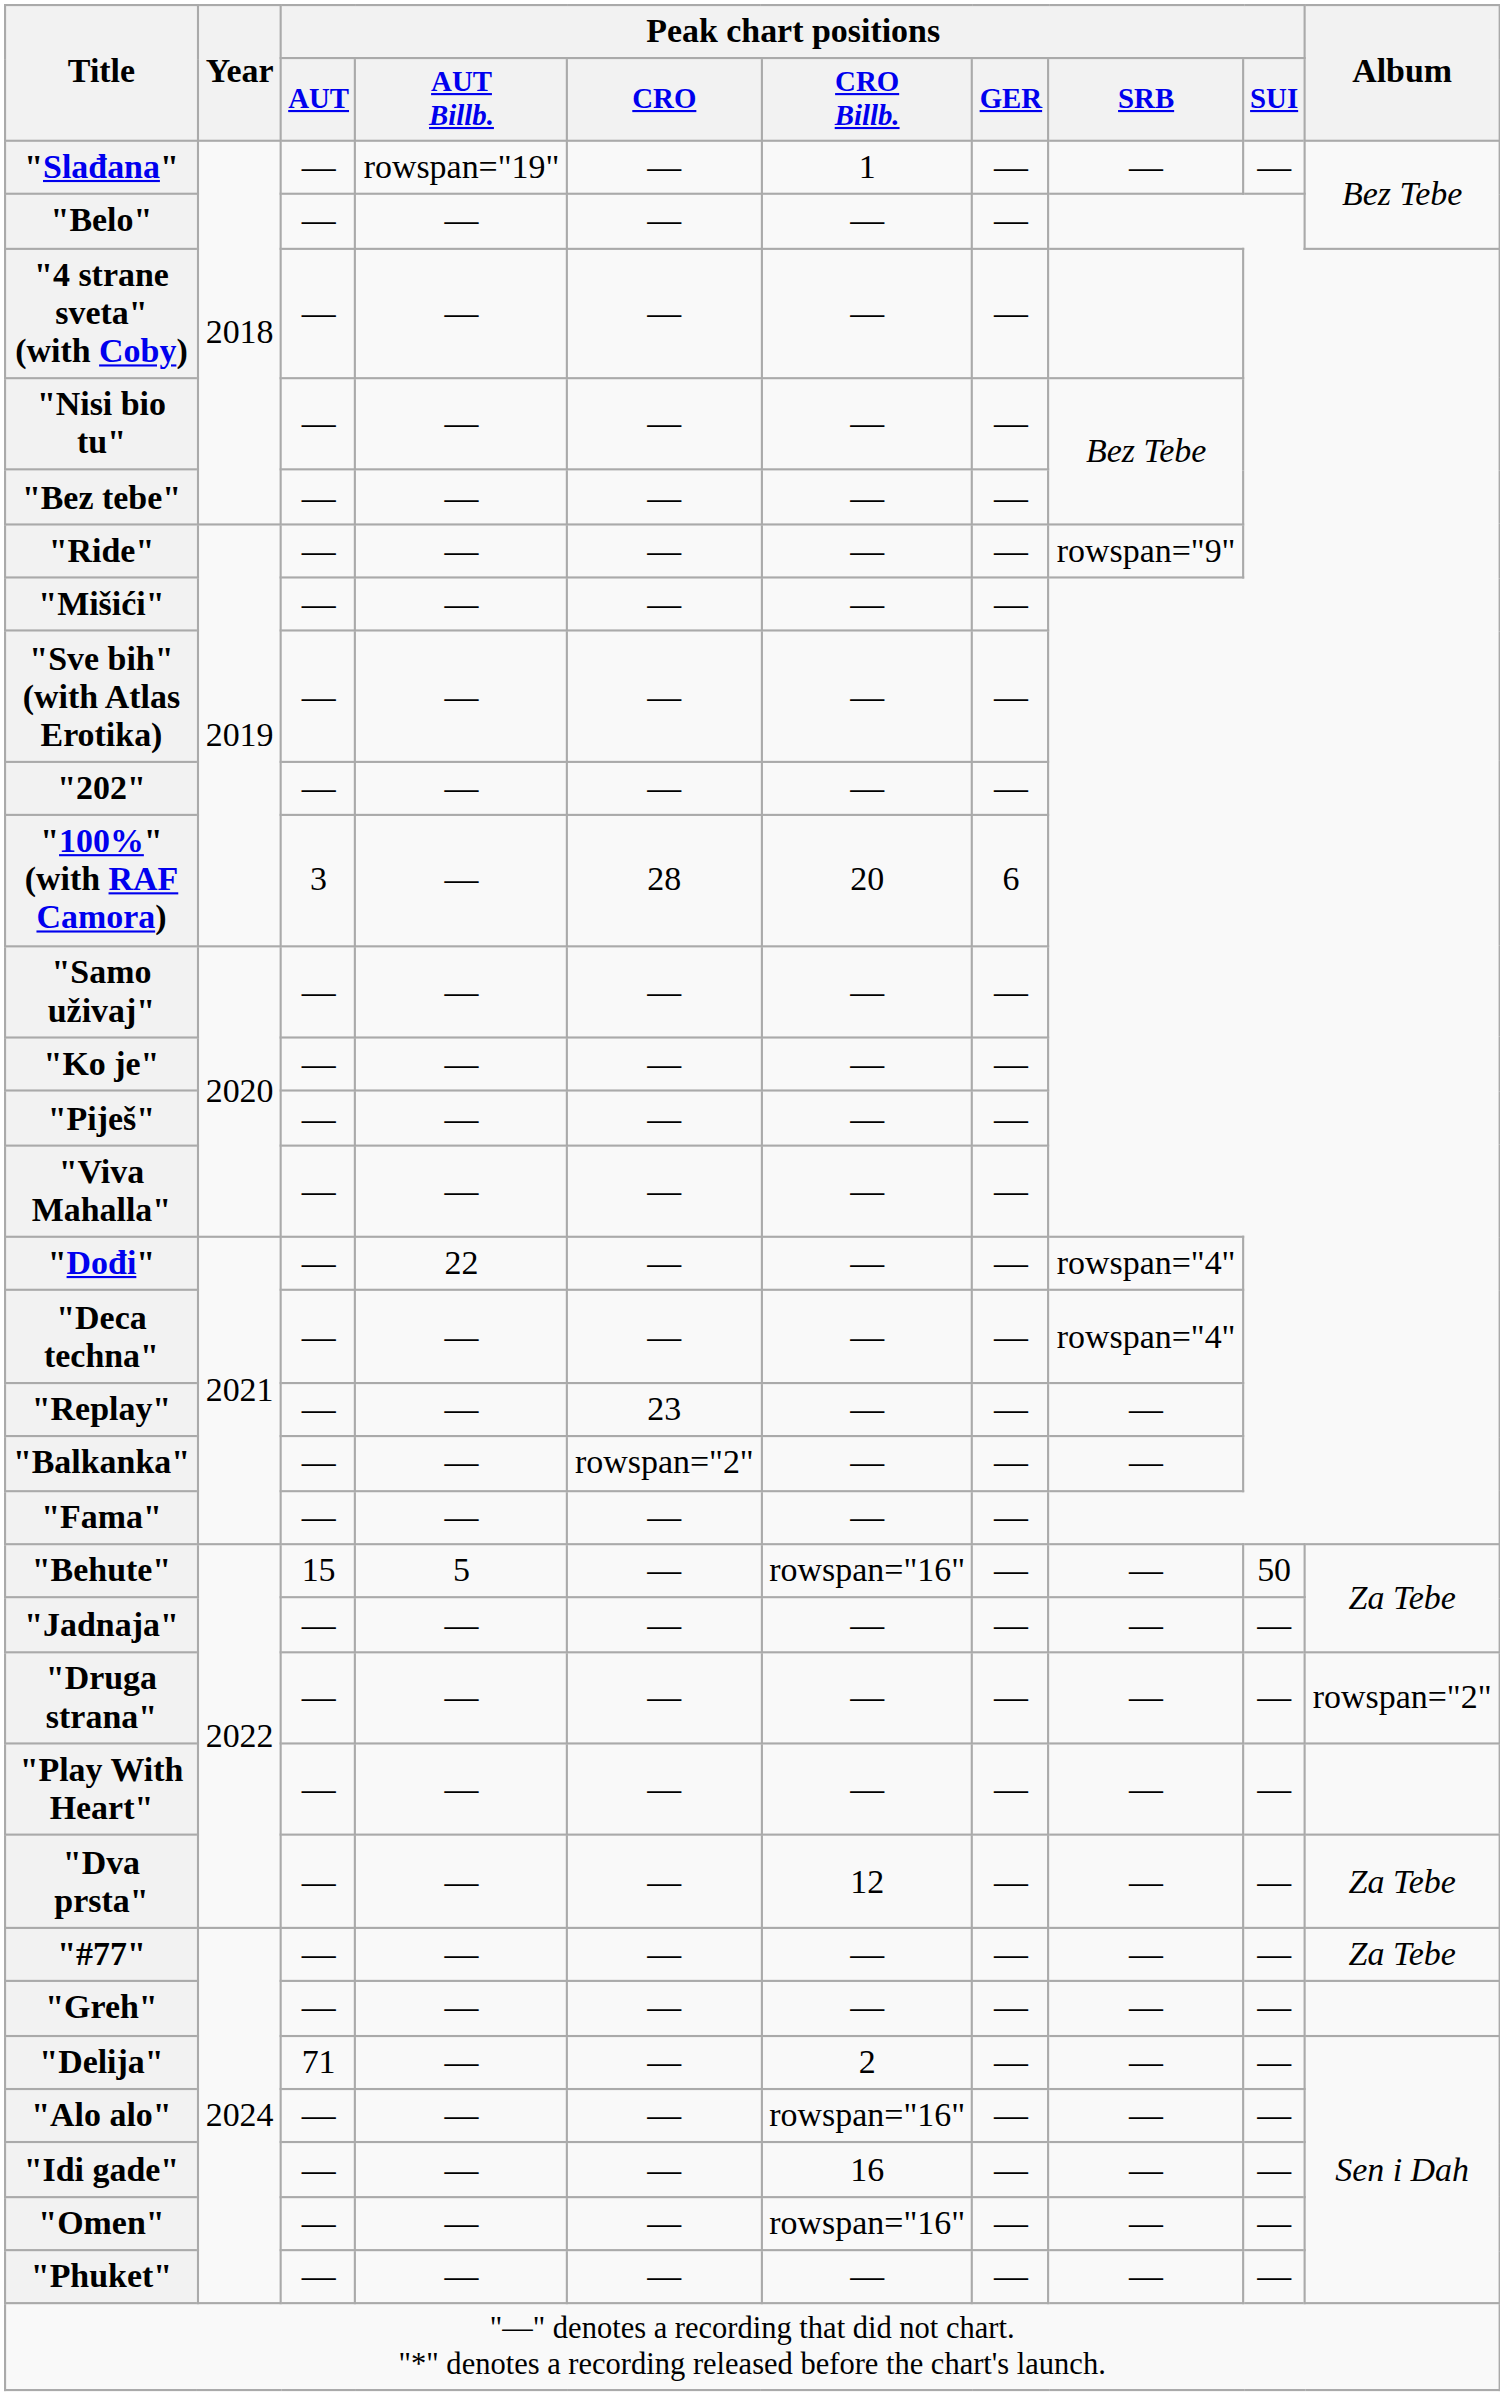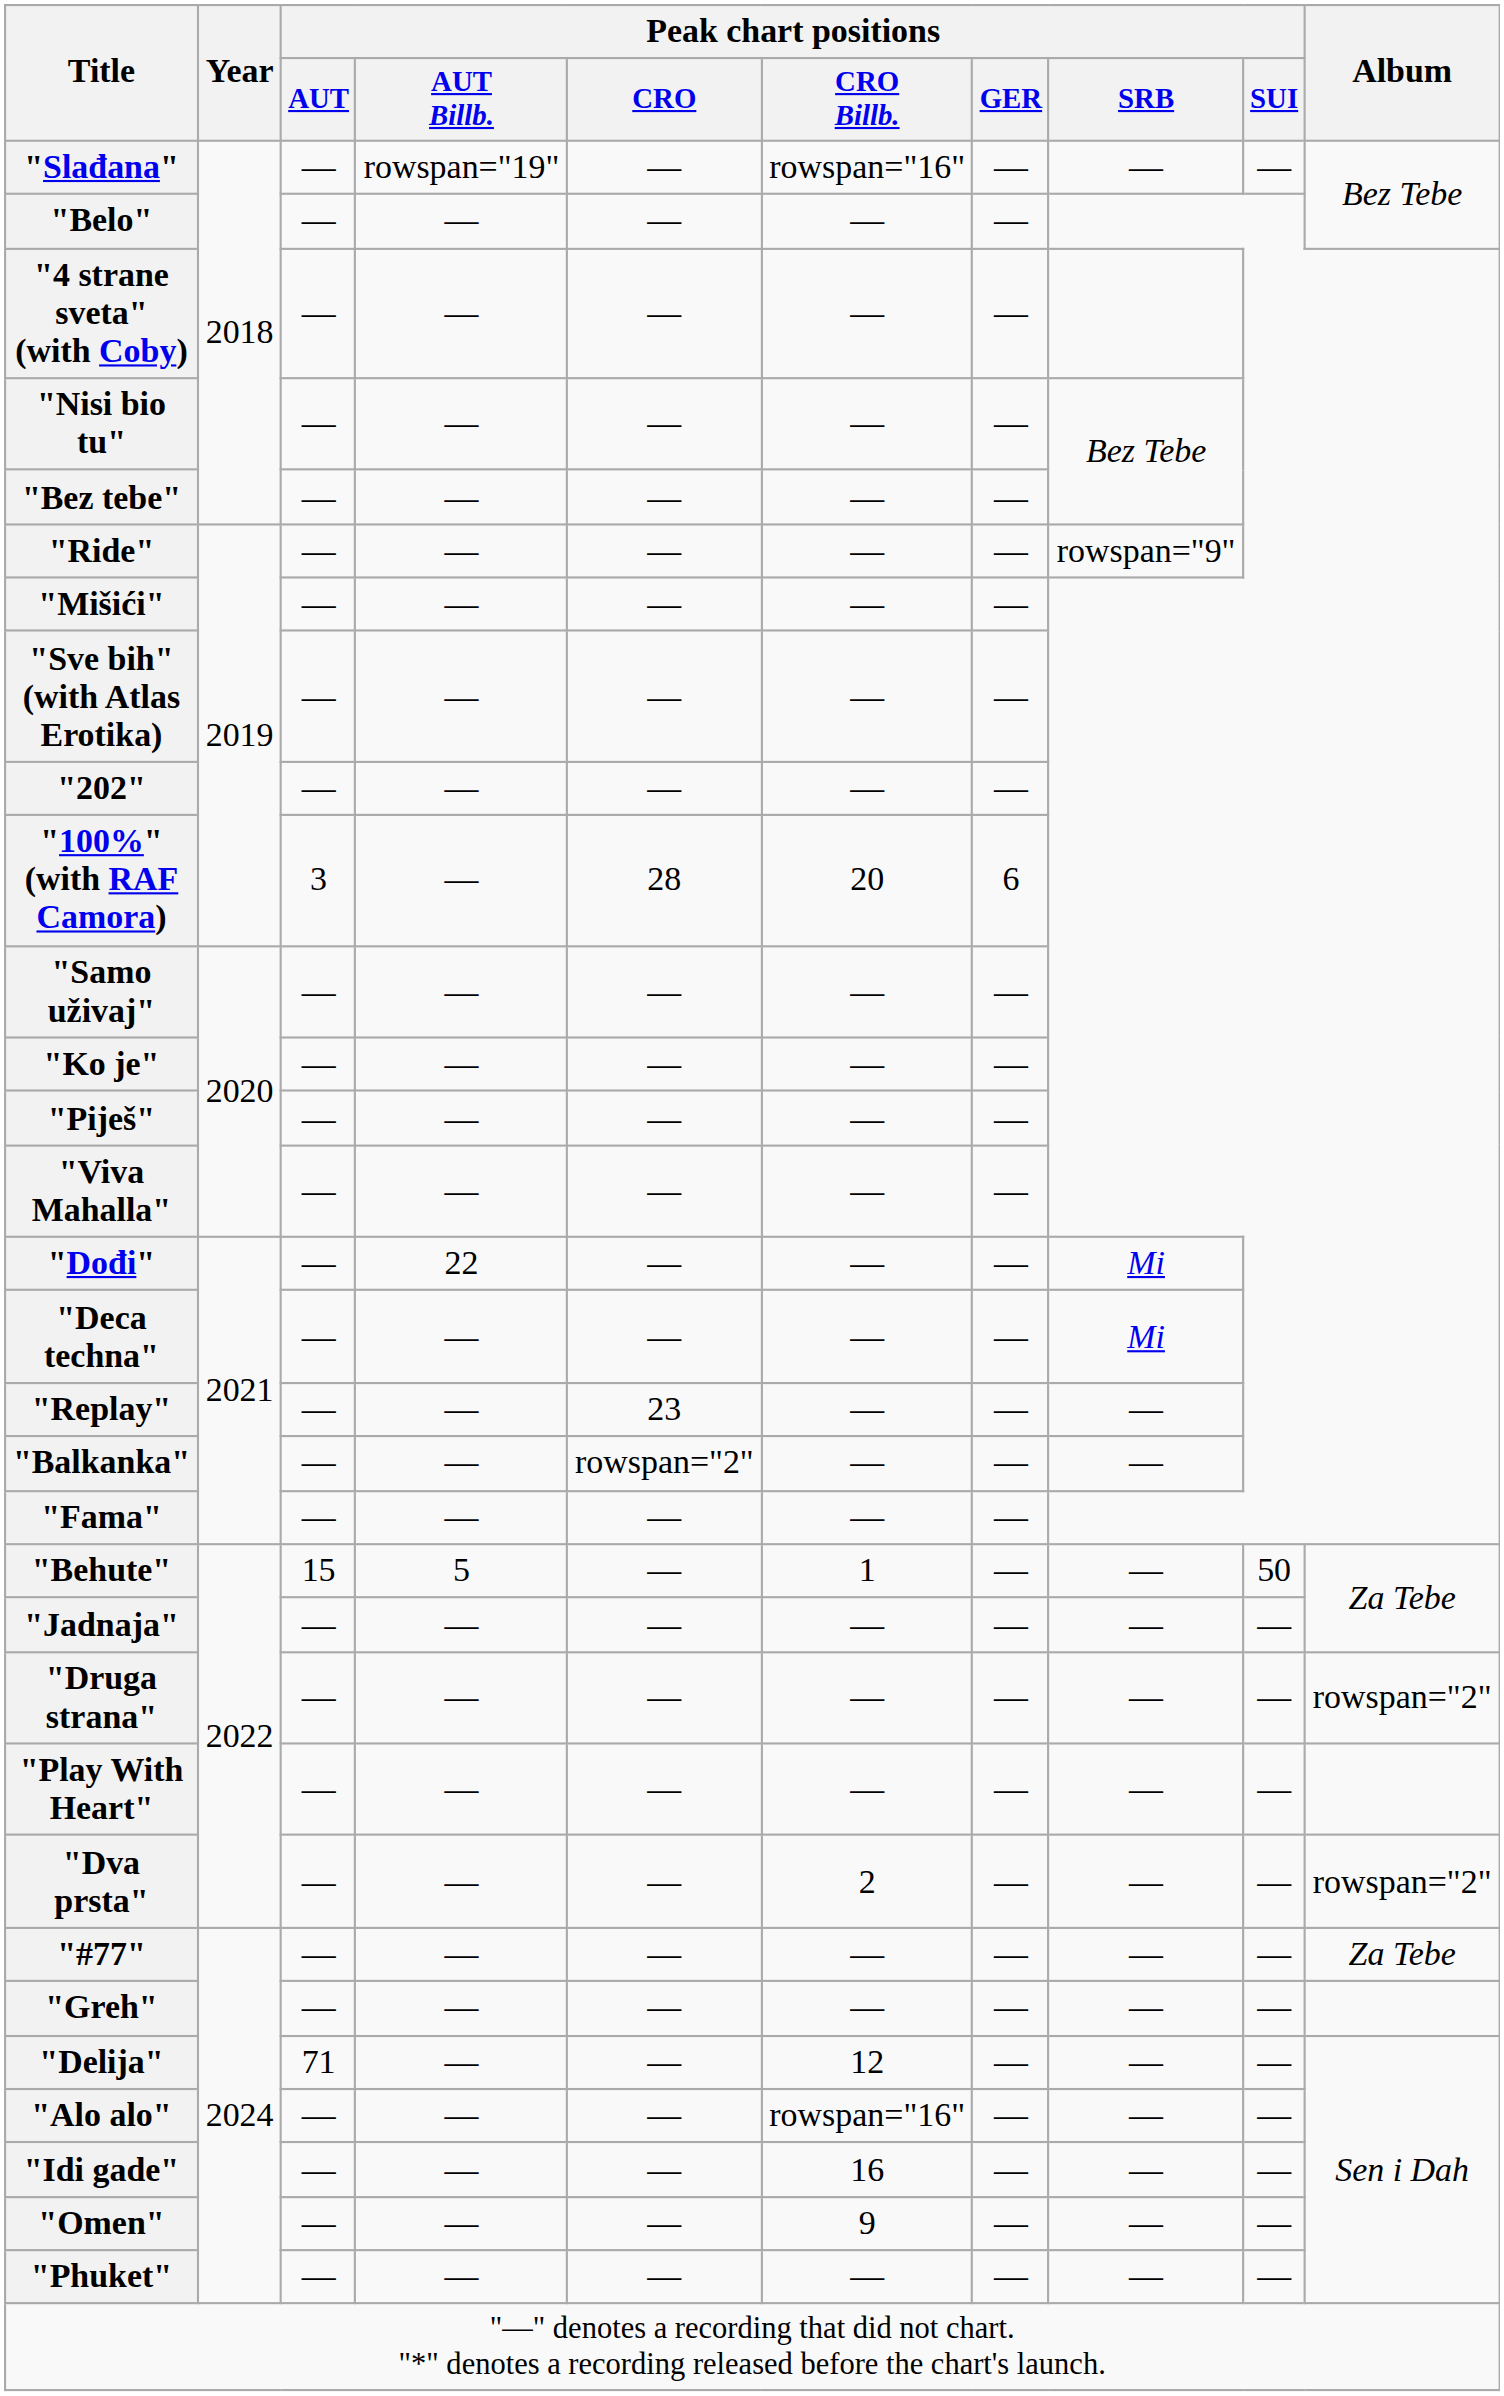"Slađana" | Peak chart positions / CRO Billb.: 1 -> rowspan="16"
"Dođi" | Peak chart positions / SRB: rowspan="4" -> Mi
"Deca techna" | Peak chart positions / SRB: rowspan="4" -> Mi
"Behute" | Peak chart positions / CRO Billb.: rowspan="16" -> 1
"Dva prsta" | Peak chart positions / CRO Billb.: 12 -> 2
"Dva prsta" | Album: Za Tebe -> rowspan="2"
"Delija" | Peak chart positions / CRO Billb.: 2 -> 12
"Omen" | Peak chart positions / CRO Billb.: rowspan="16" -> 9
